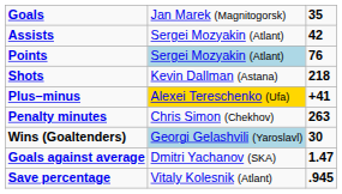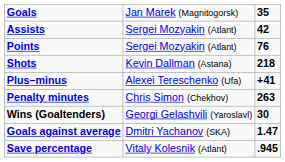Points | column 2: lightblue background -> no background
Plus–minus | column 2: gold background -> no background
Wins (Goaltenders) | column 2: lightblue background -> no background
